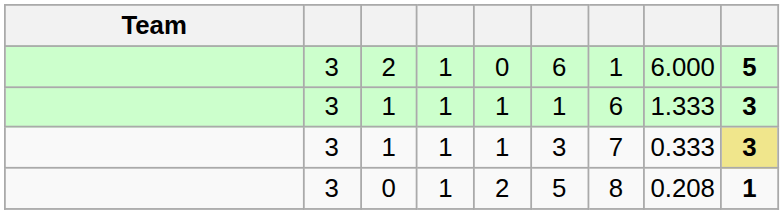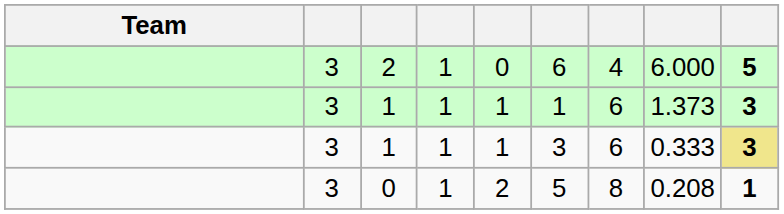row 2 | column 7: 1 -> 4
row 3 | column 8: 1.333 -> 1.373
row 4 | column 7: 7 -> 6
